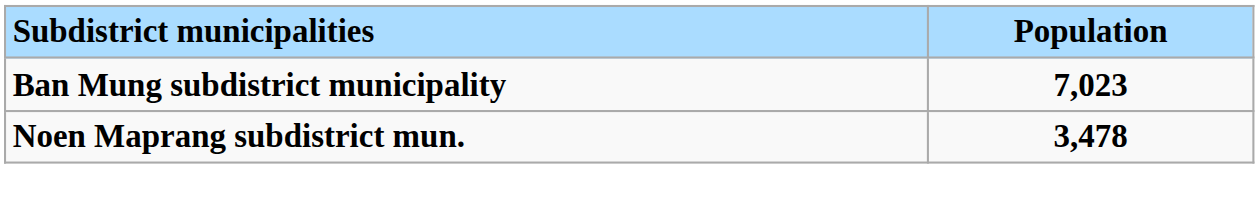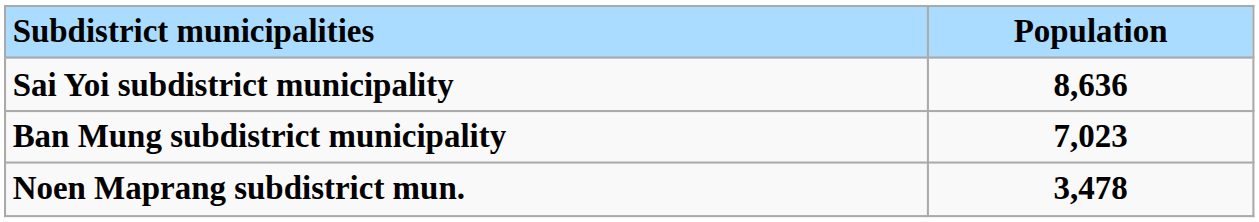+ row: Sai Yoi subdistrict municipality | 8,636
